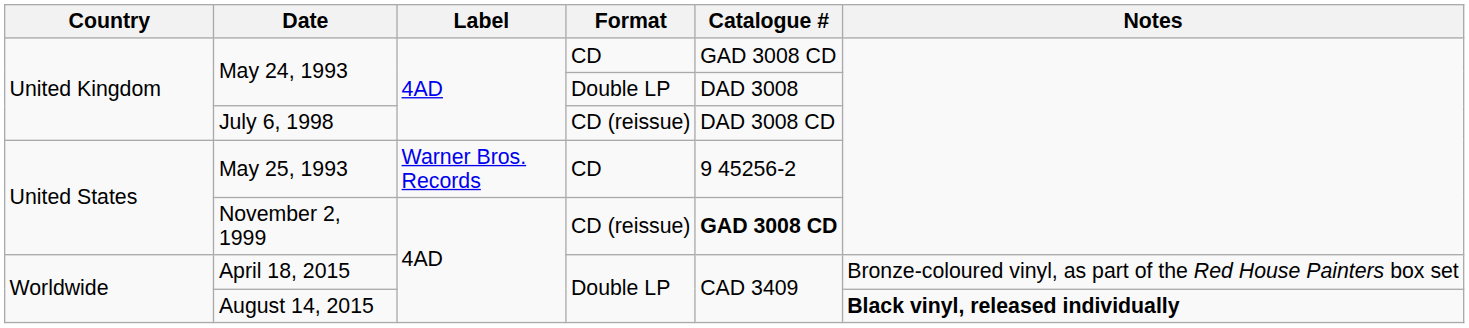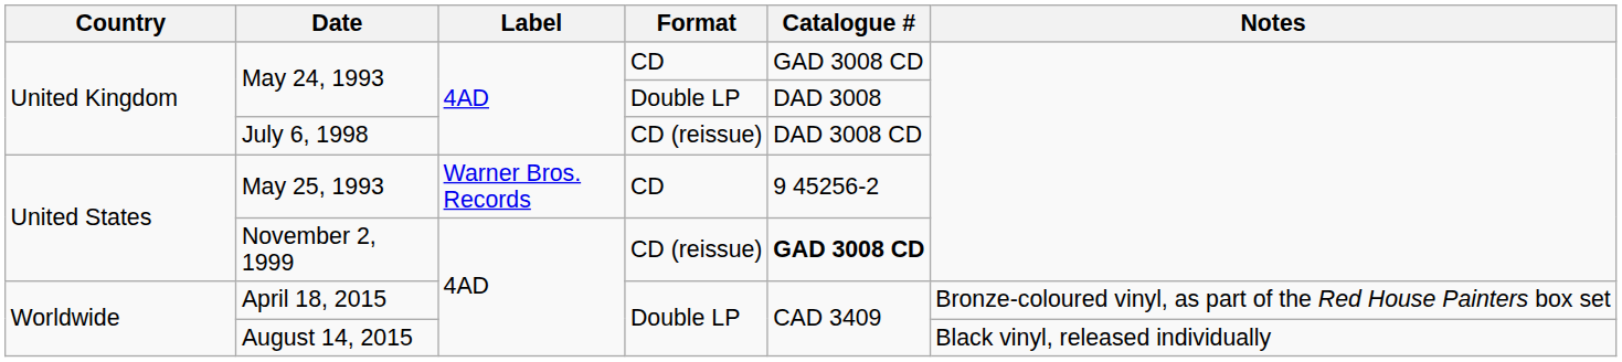August 14, 2015 | Notes: bold -> normal
